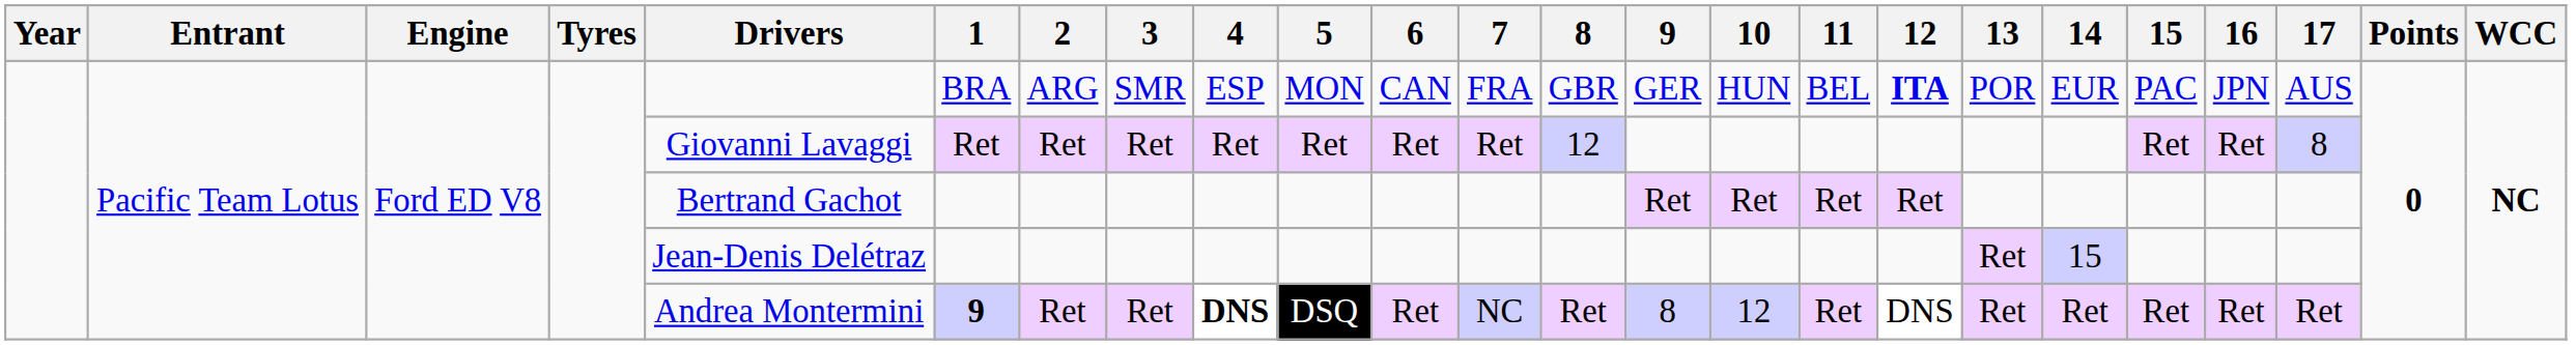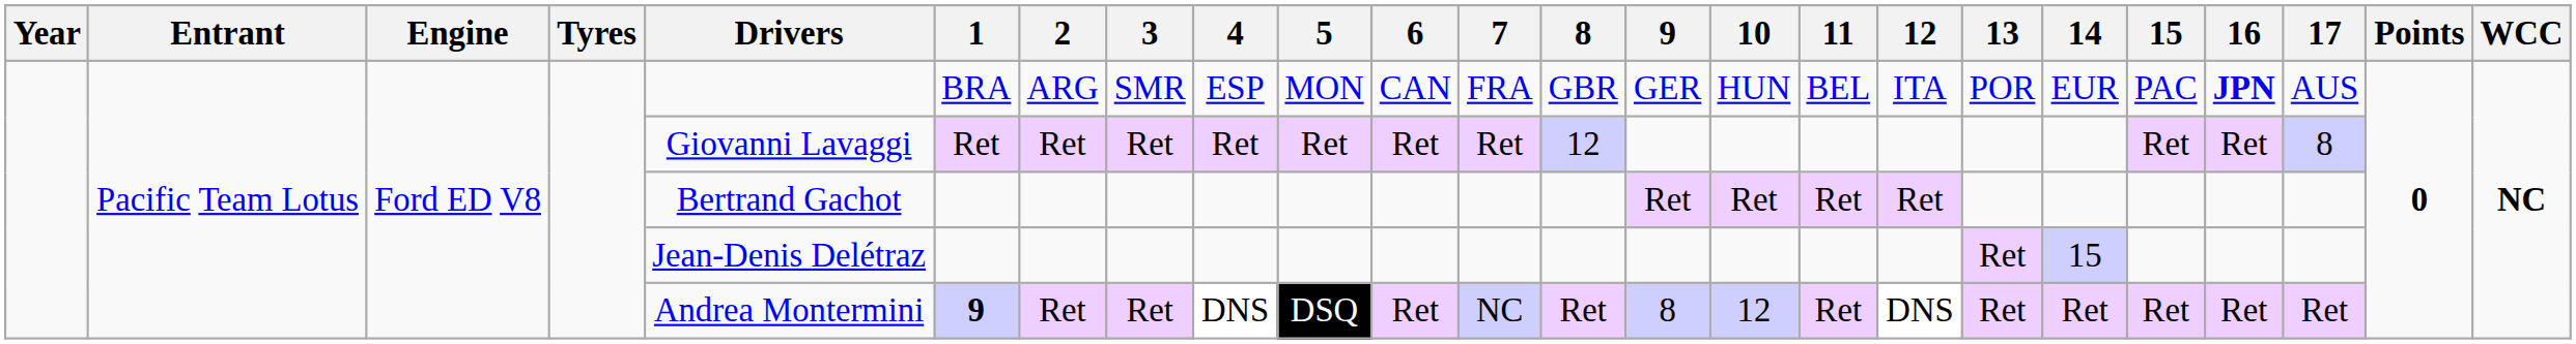row 2 | 12: bold -> normal
row 2 | 16: normal -> bold
row 6 | 4: bold -> normal
